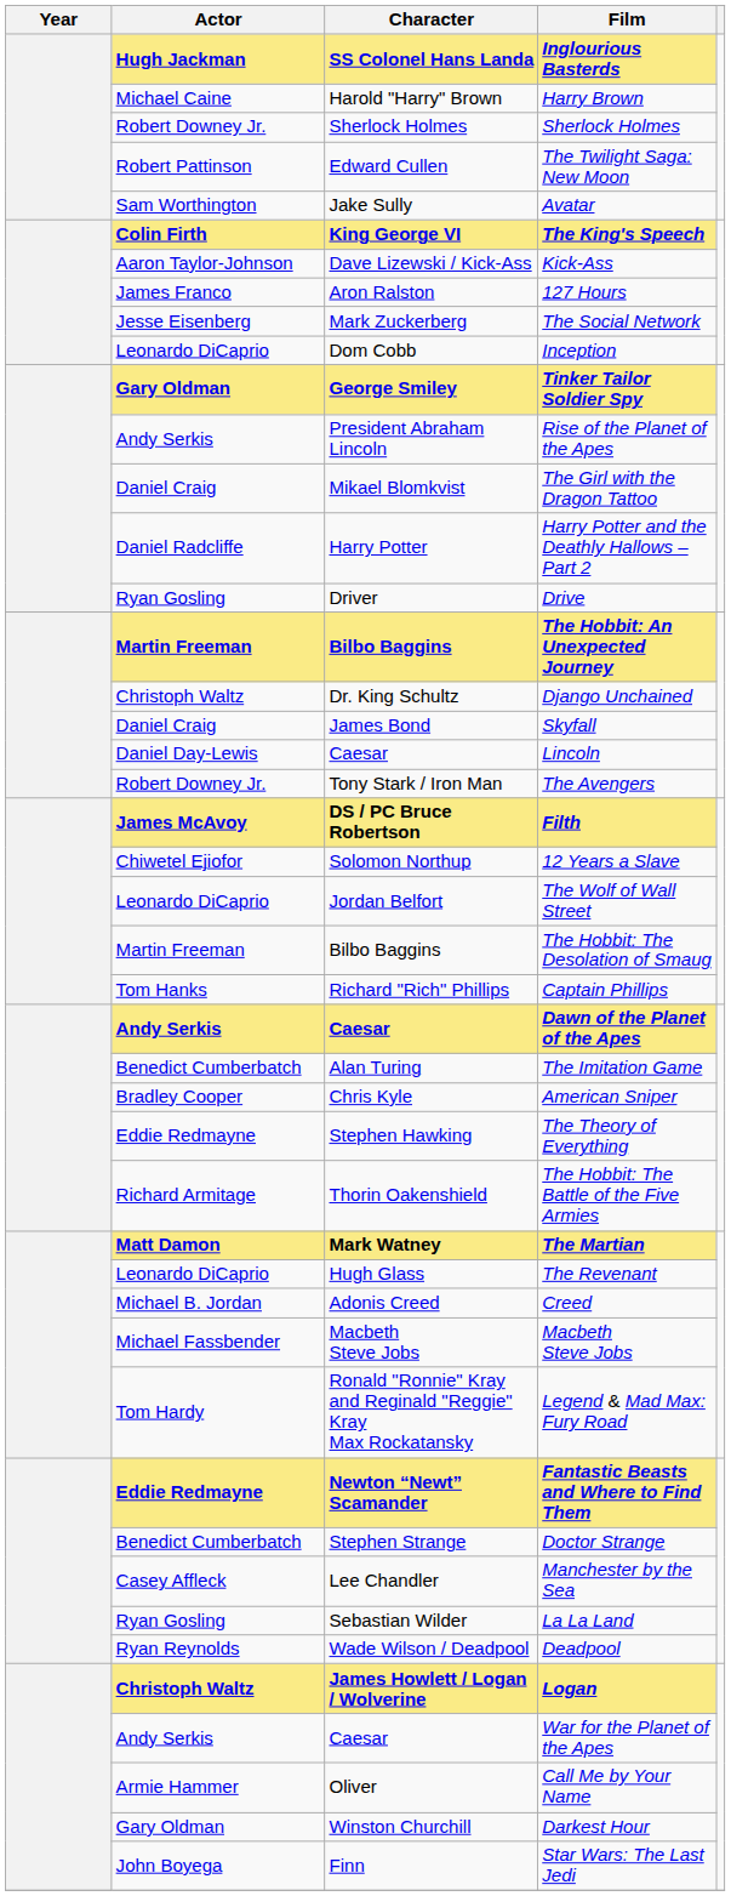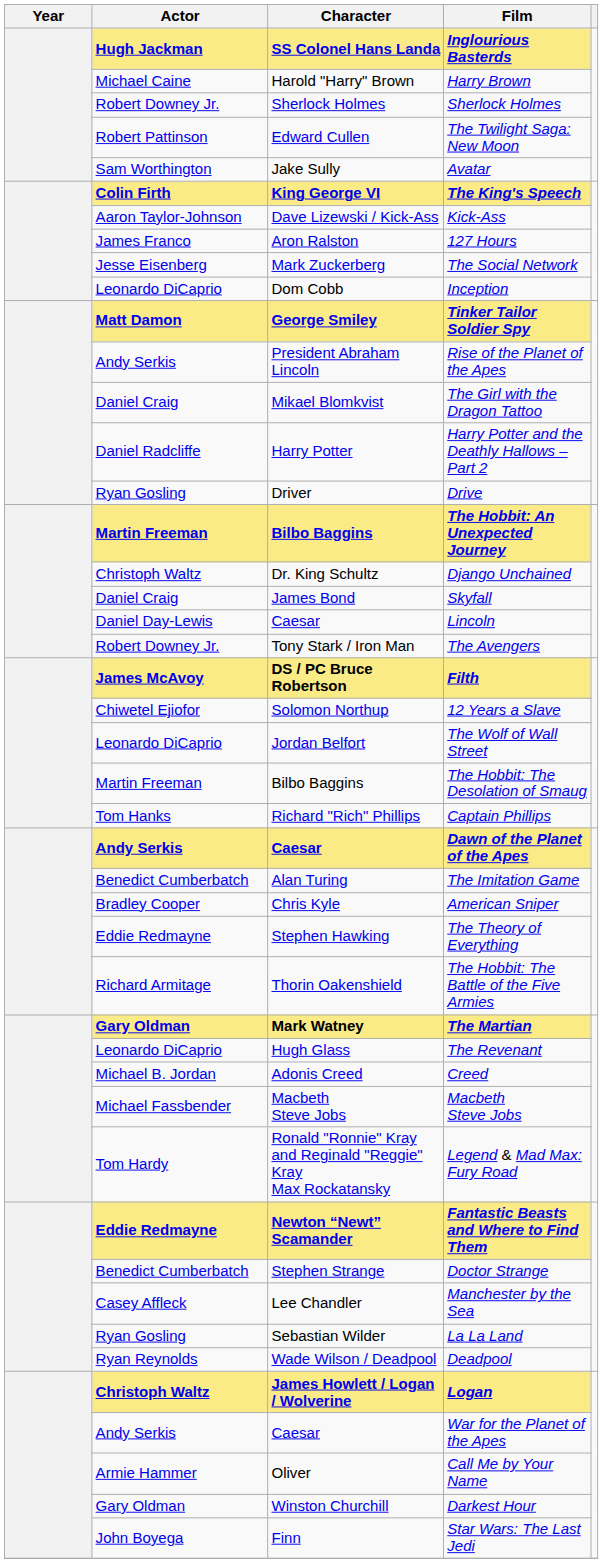Tinker Tailor Soldier Spy | Actor: Gary Oldman -> Matt Damon
The Martian | Actor: Matt Damon -> Gary Oldman
